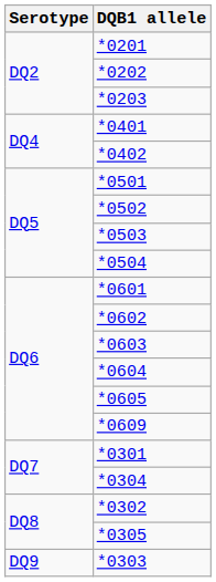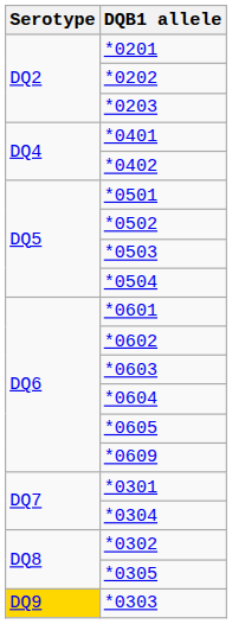*0303 | Serotype: no background -> gold background
